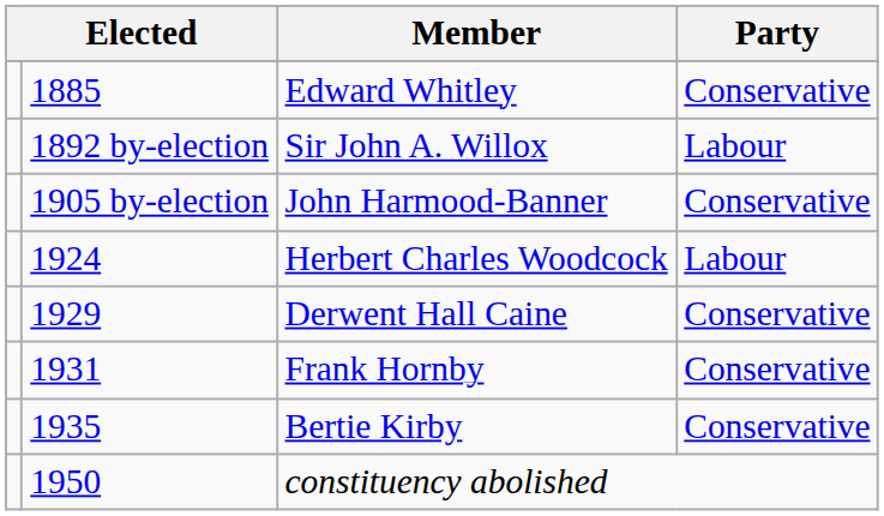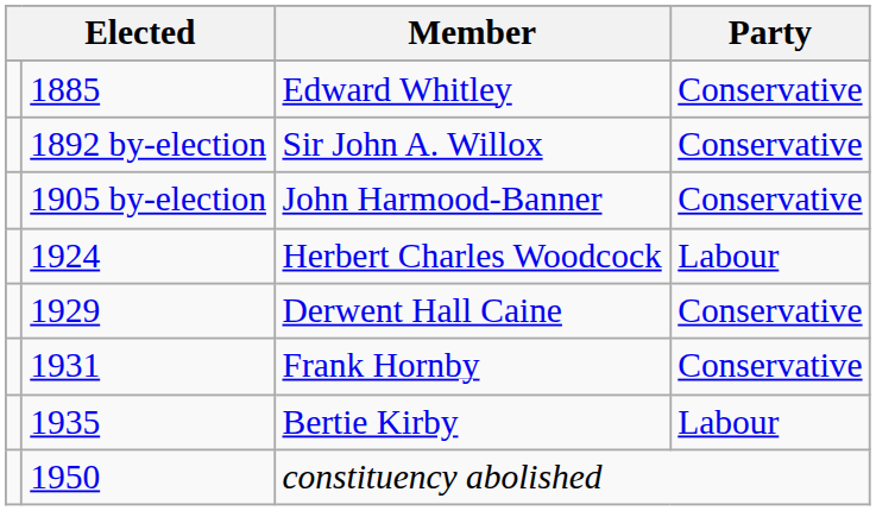Sir John A. Willox | Party: Labour -> Conservative
Bertie Kirby | Party: Conservative -> Labour
